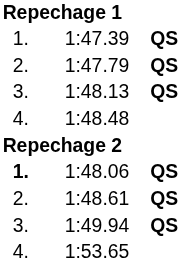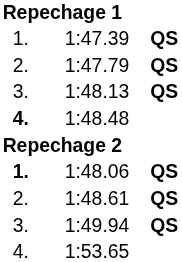1:48.48 | column 1: normal -> bold
